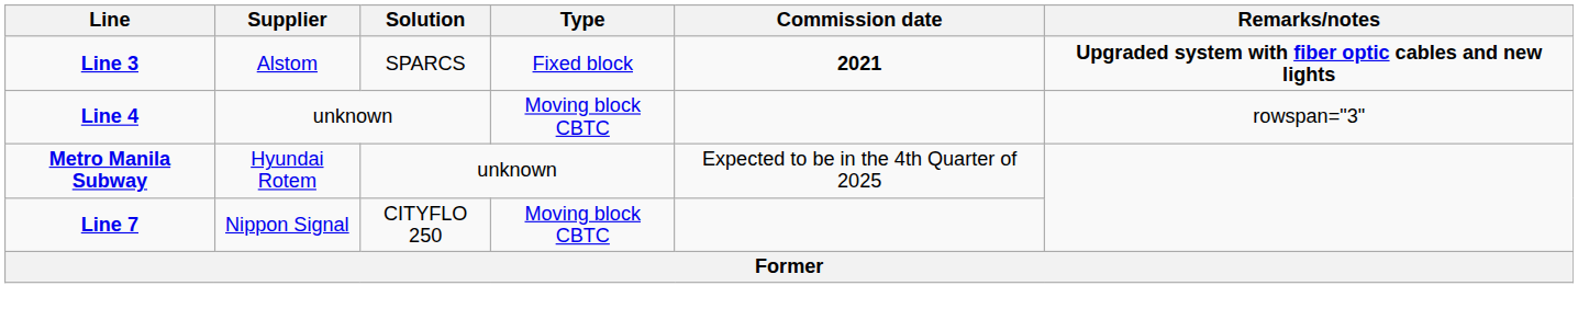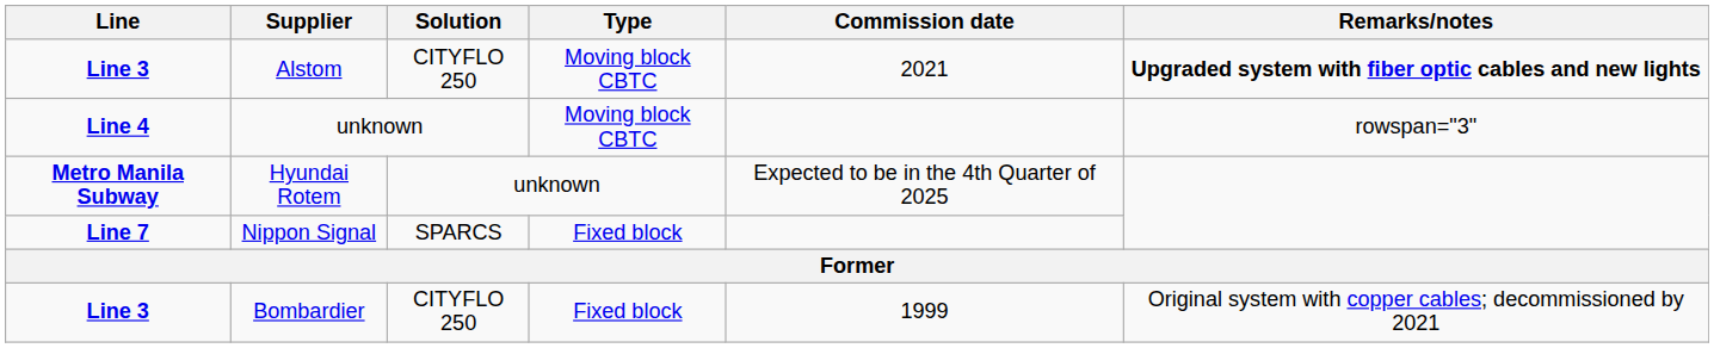Alstom | Solution: SPARCS -> CITYFLO 250
Alstom | Type: Fixed block -> Moving block CBTC
Alstom | Commission date: bold -> normal
Nippon Signal | Solution: CITYFLO 250 -> SPARCS
Nippon Signal | Type: Moving block CBTC -> Fixed block
+ row: Line 3 | Bombardier | CITYFLO 250 | Fixed block | 1999 | Original system with copper cables; decommissioned by 2021
